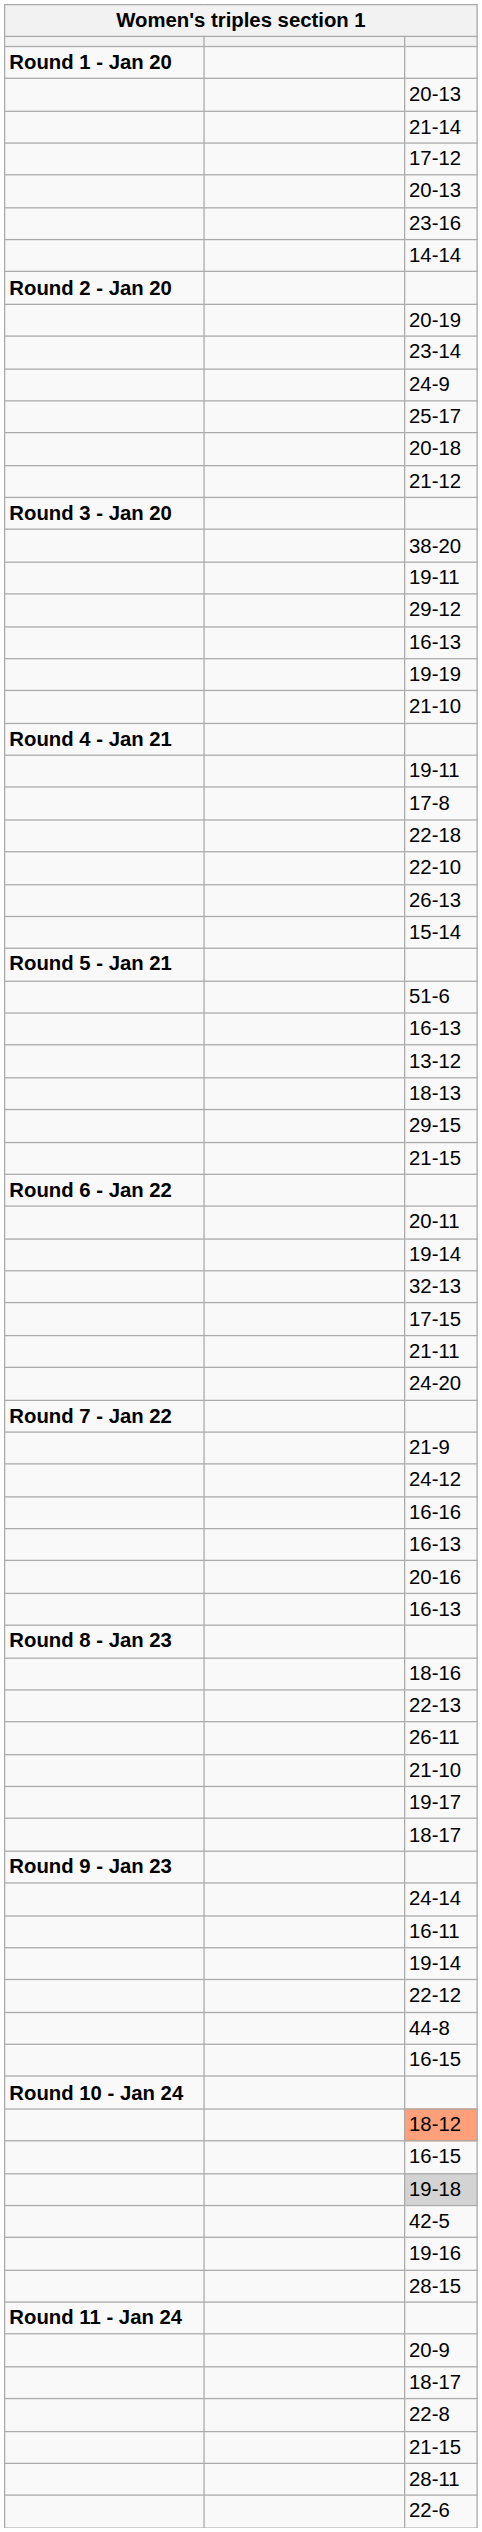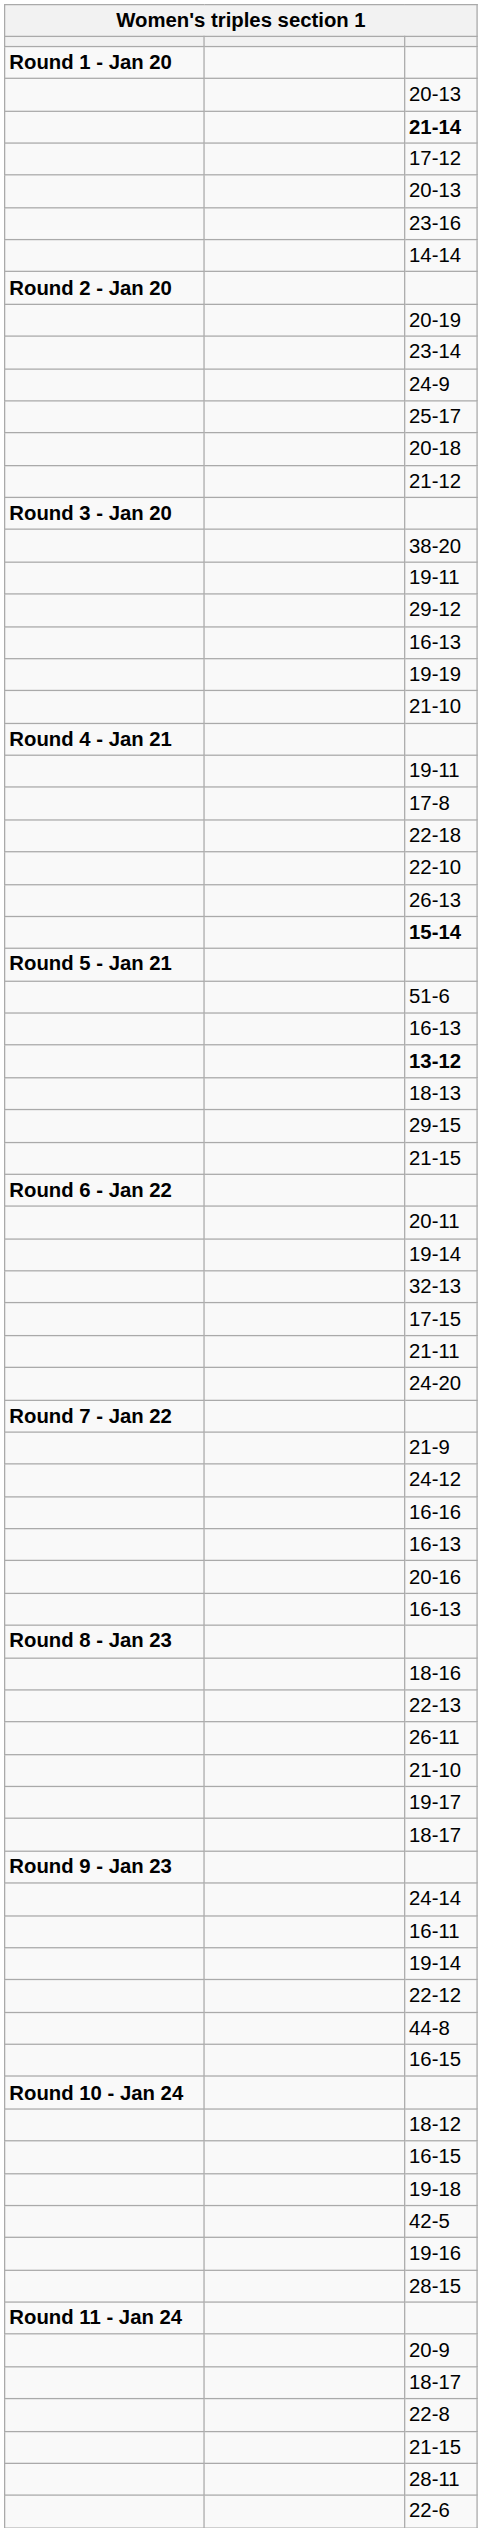21-14 | column 3: normal -> bold
15-14 | column 3: normal -> bold
13-12 | column 3: normal -> bold
18-12 | column 3: lightsalmon background -> no background
19-18 | column 3: lightgrey background -> no background
